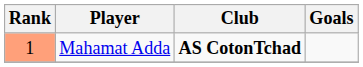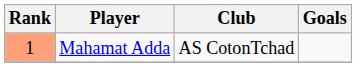Mahamat Adda | Club: bold -> normal
